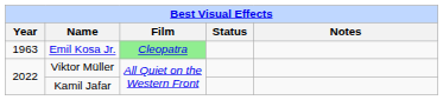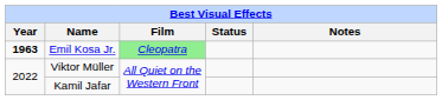Emil Kosa Jr. | Year: normal -> bold
